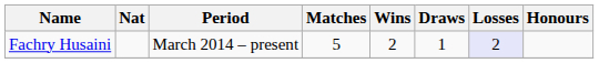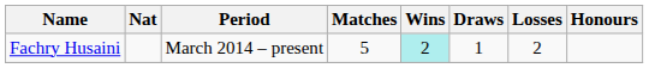Fachry Husaini | Wins: no background -> paleturquoise background
Fachry Husaini | Losses: lavender background -> no background
